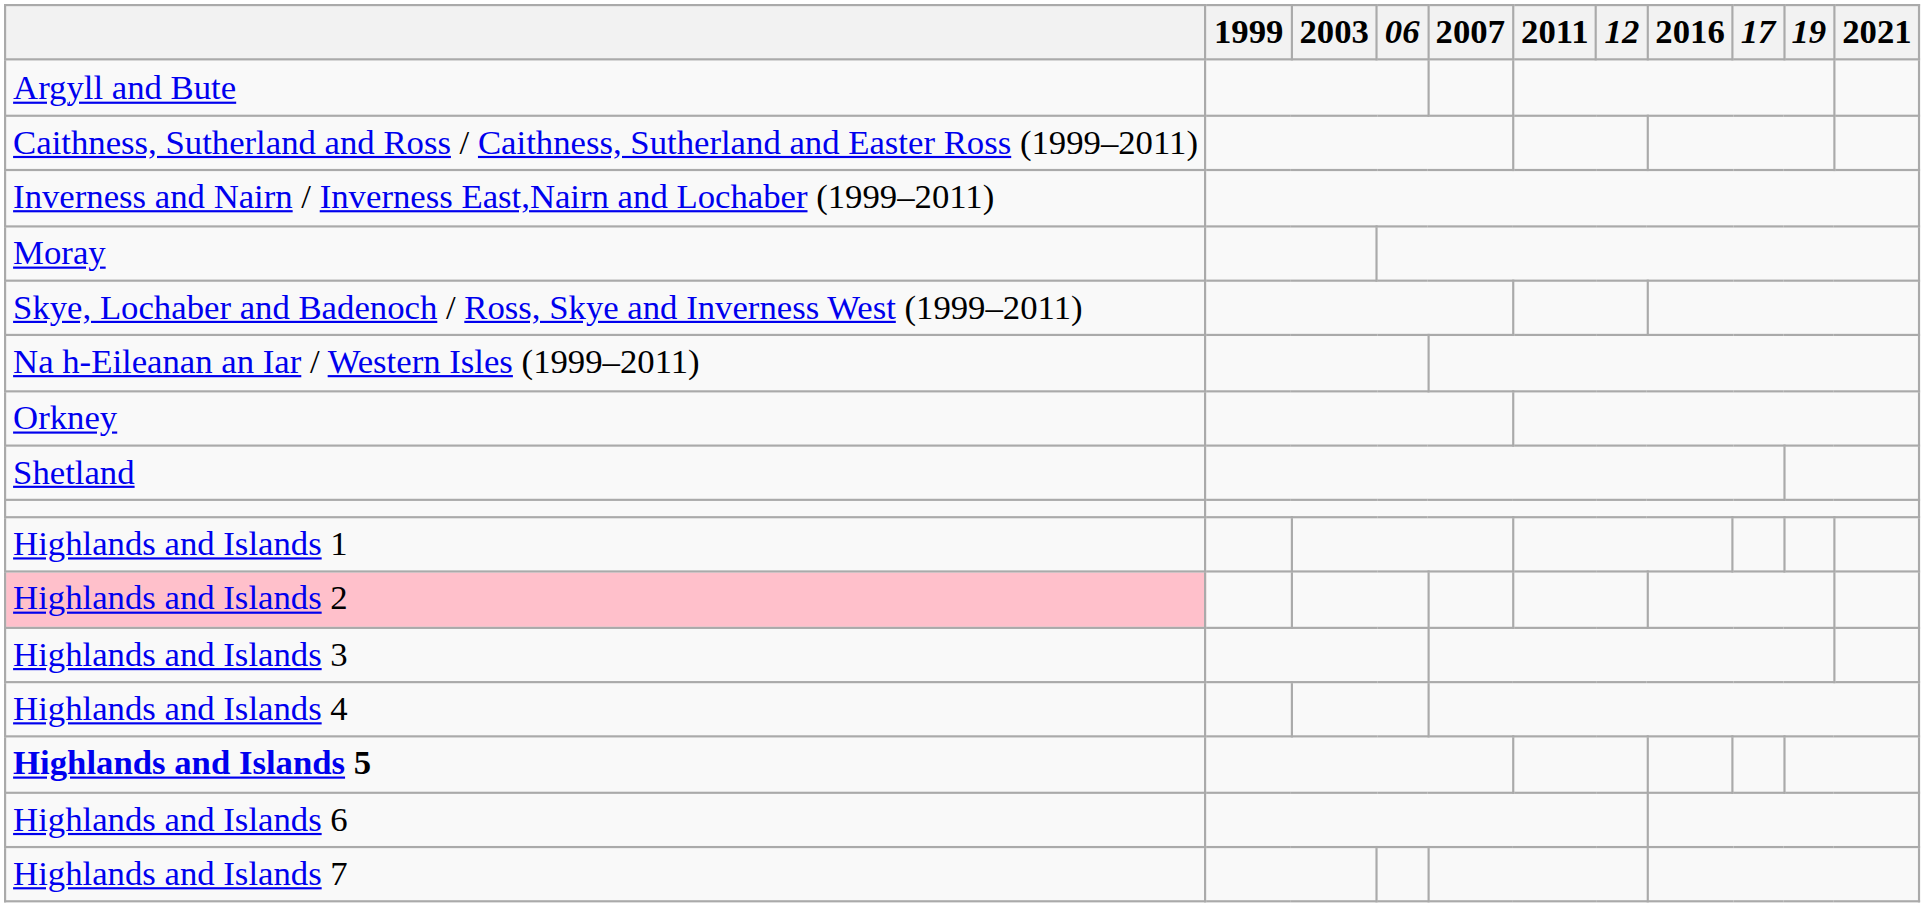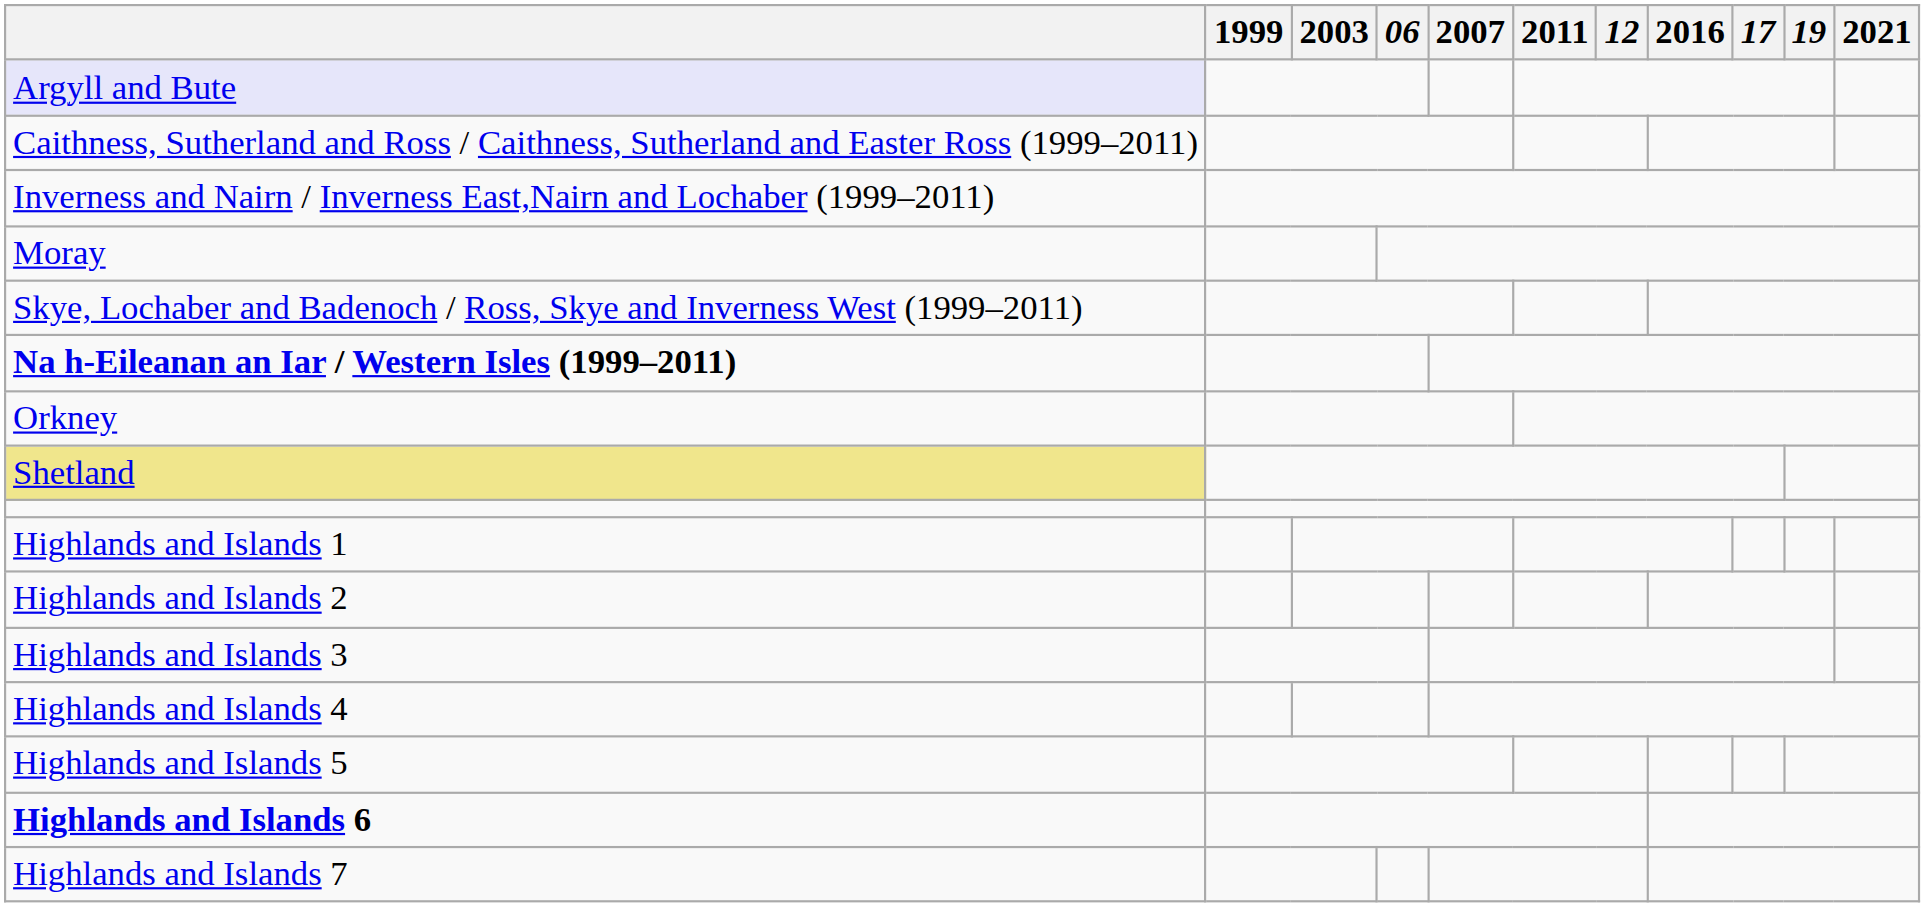Argyll and Bute | column 1: no background -> lavender background
Na h-Eileanan an Iar / Western Isles (1999–2011) | column 1: normal -> bold
Shetland | column 1: no background -> khaki background
Highlands and Islands 2 | column 1: pink background -> no background
Highlands and Islands 5 | column 1: bold -> normal
Highlands and Islands 6 | column 1: normal -> bold
